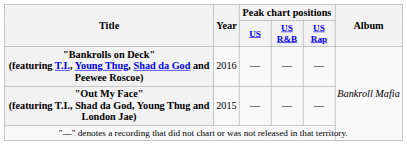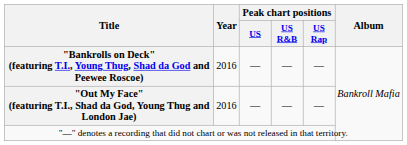row 4 | Year: 2015 -> 2016
